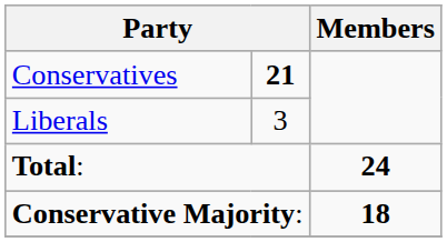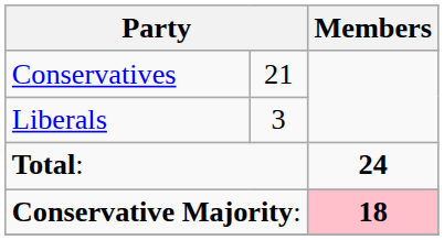Conservatives | column 2: bold -> normal
Conservative Majority: | Members: no background -> pink background
